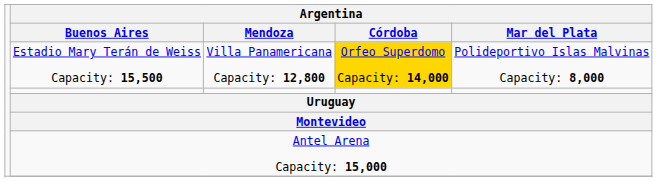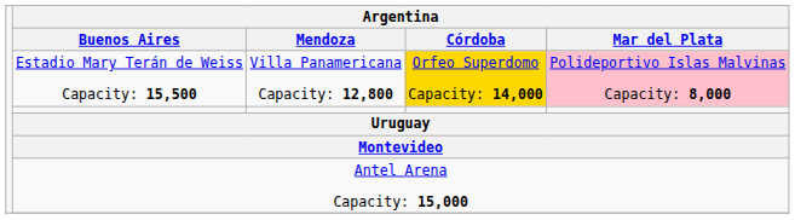Estadio Mary Terán de Weiss Capacity: 15,500 | Argentina / Mar del Plata: no background -> pink background
